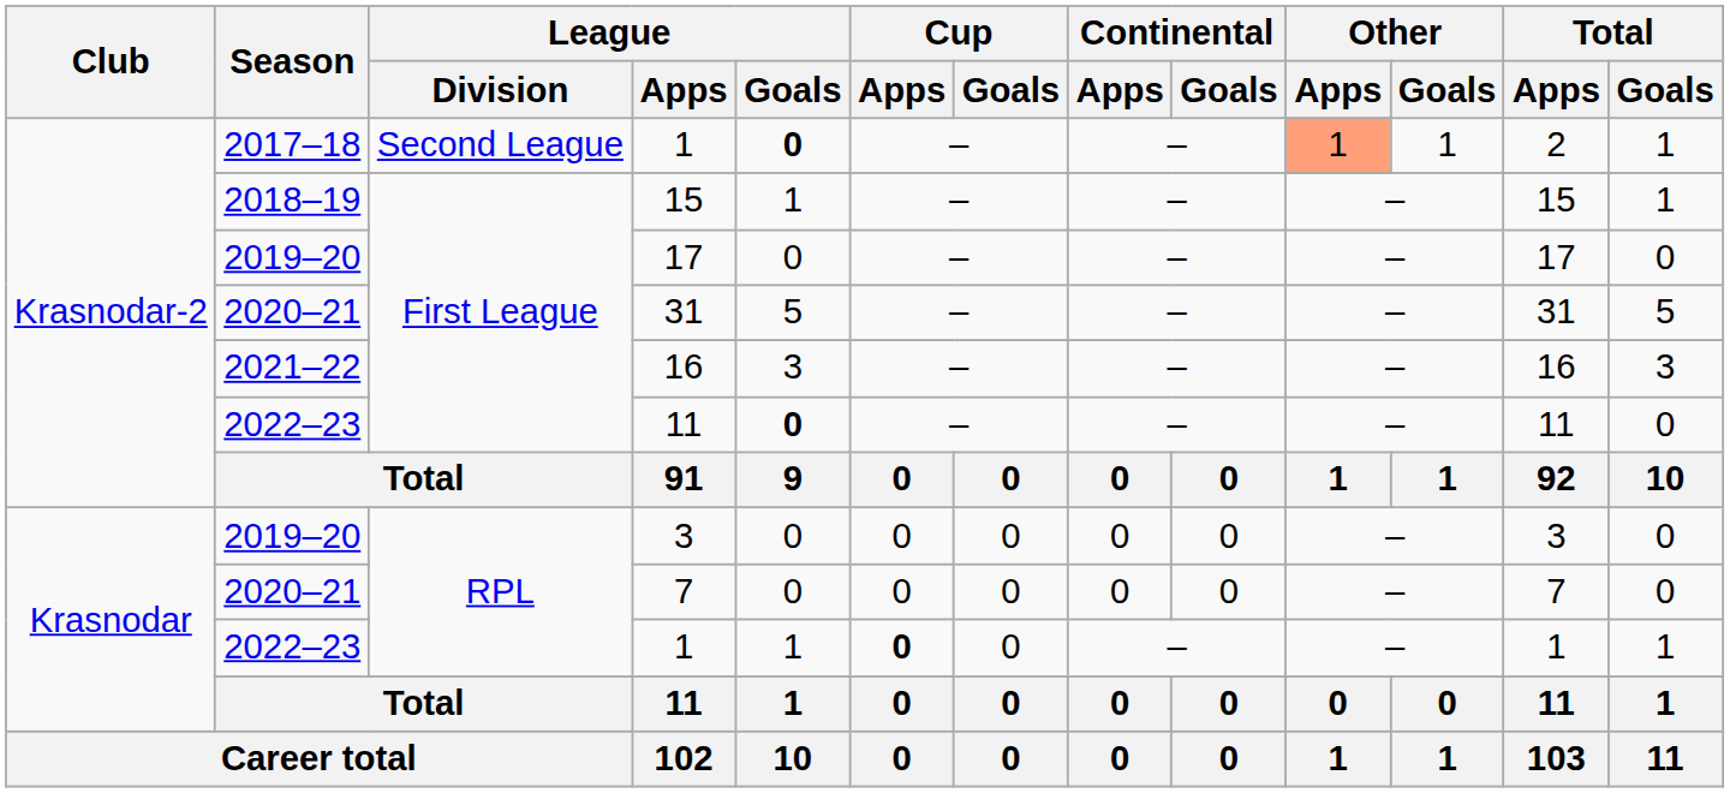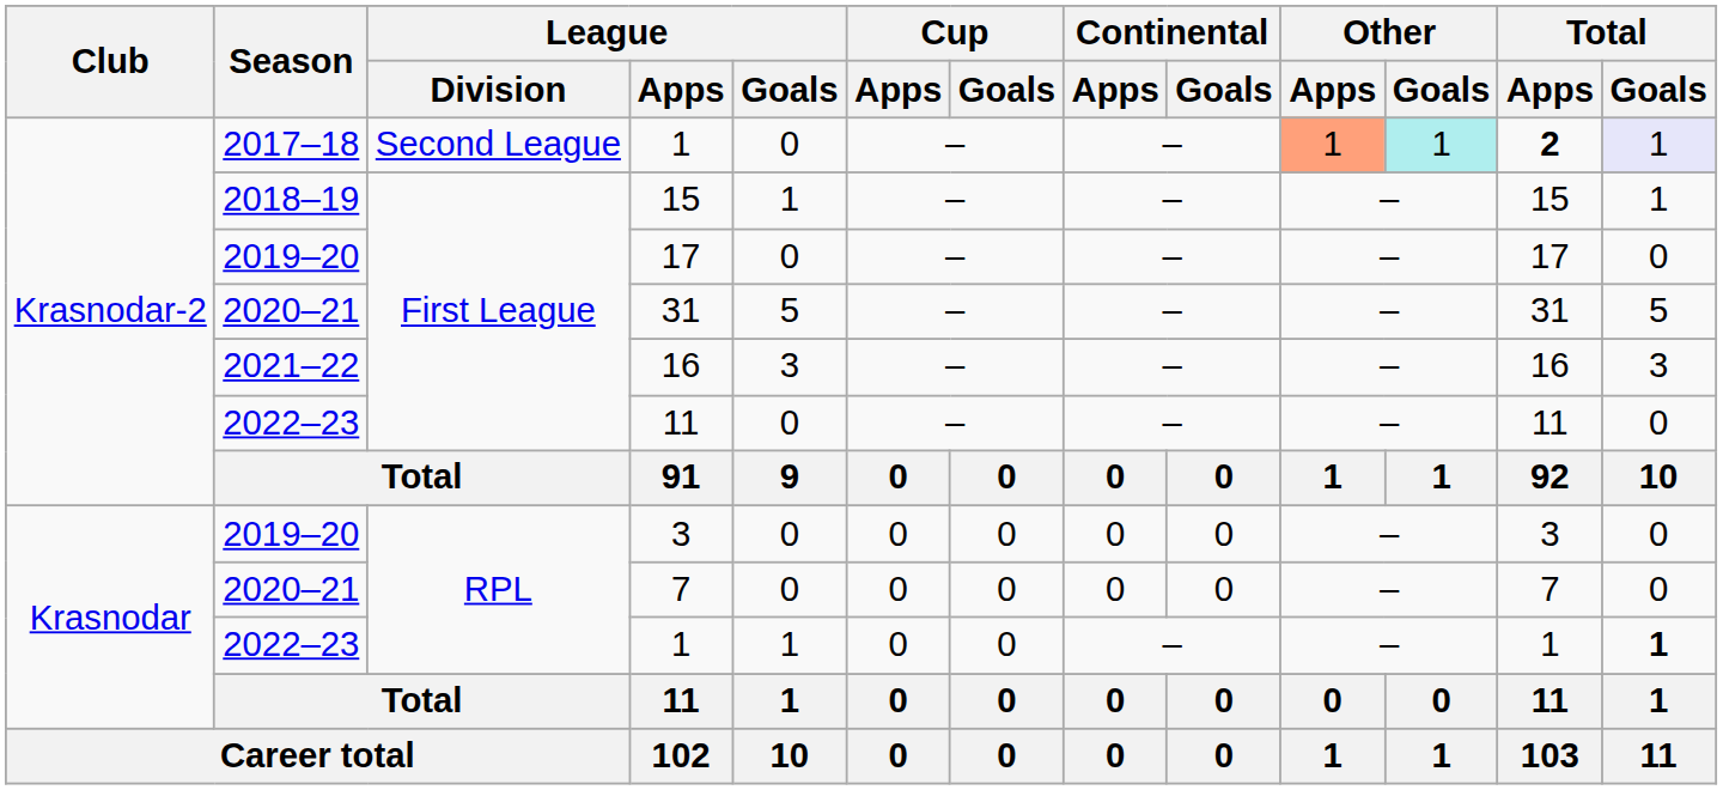2017–18 / 1 | League / Goals: bold -> normal
2017–18 / 1 | Other / Goals: no background -> paleturquoise background
2017–18 / 1 | Total / Apps: normal -> bold
2017–18 / 1 | Total / Goals: no background -> lavender background
2022–23 / 11 | League / Goals: bold -> normal
2022–23 / 1 | Cup / Apps: bold -> normal
2022–23 / 1 | Total / Goals: normal -> bold
